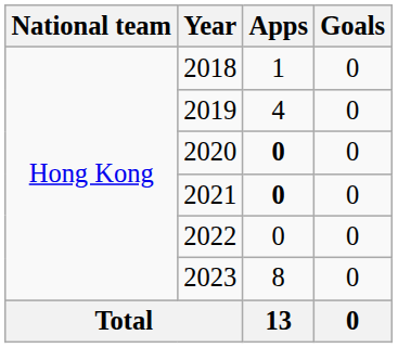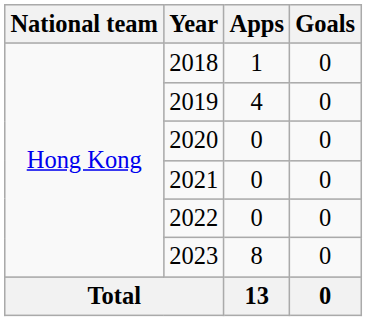2020 | Apps: bold -> normal
2021 | Apps: bold -> normal
